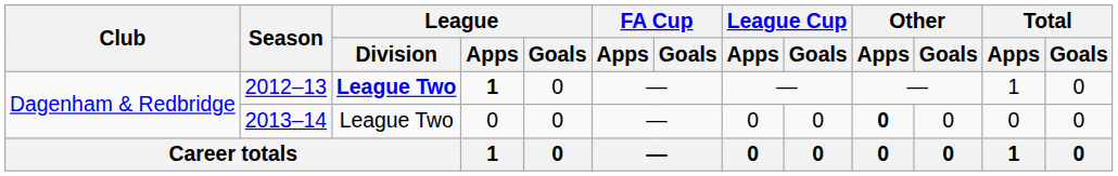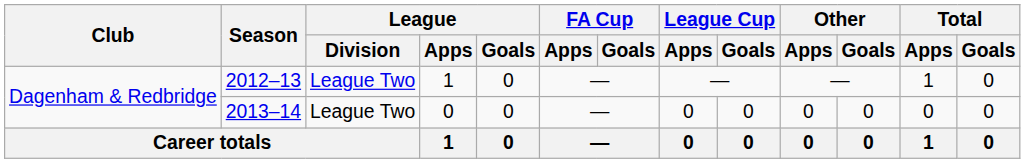2012–13 | League / Division: bold -> normal
2012–13 | League / Apps: bold -> normal
2013–14 | Other / Apps: bold -> normal
